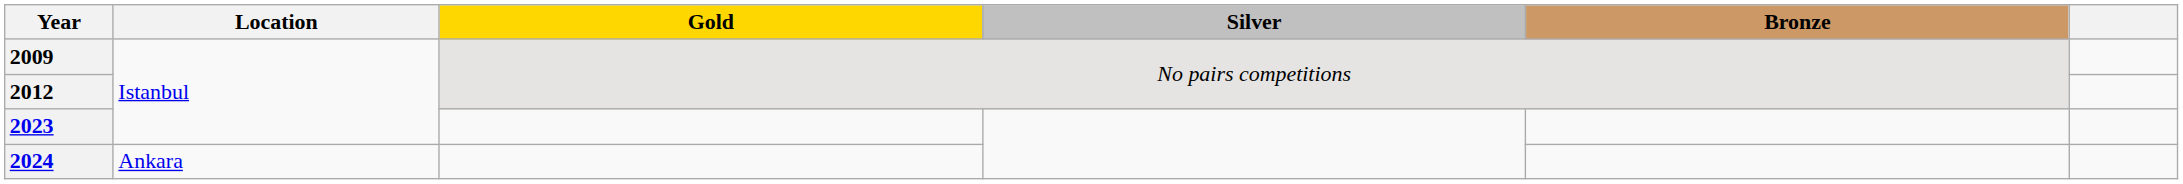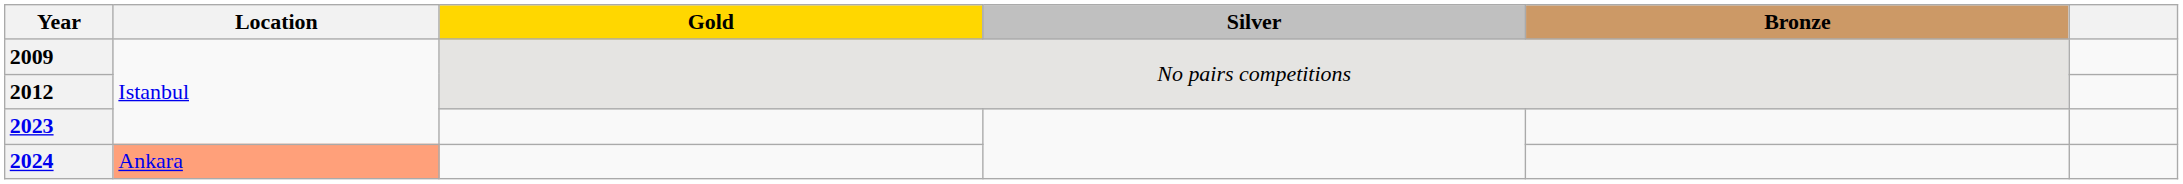2024 | Location: no background -> lightsalmon background
